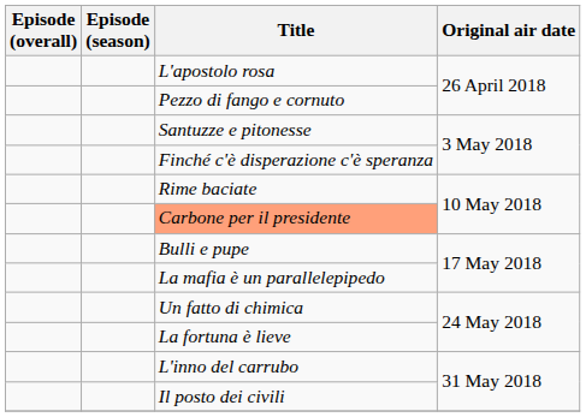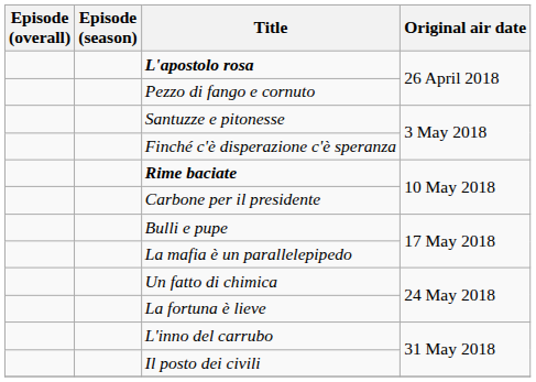L'apostolo rosa | Title: normal -> bold
Rime baciate | Title: normal -> bold
Carbone per il presidente | Title: lightsalmon background -> no background
